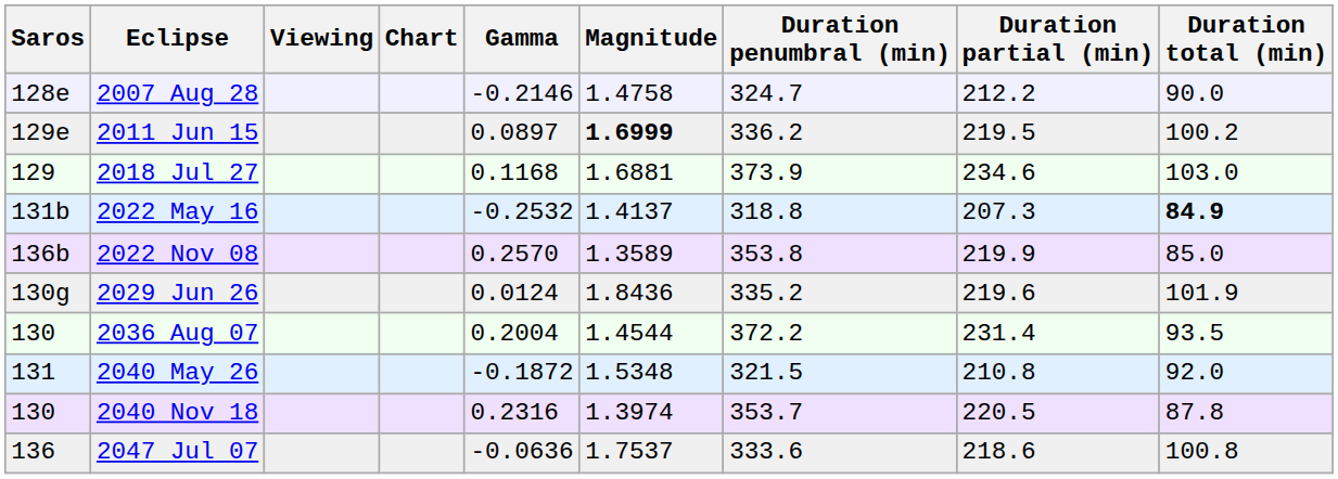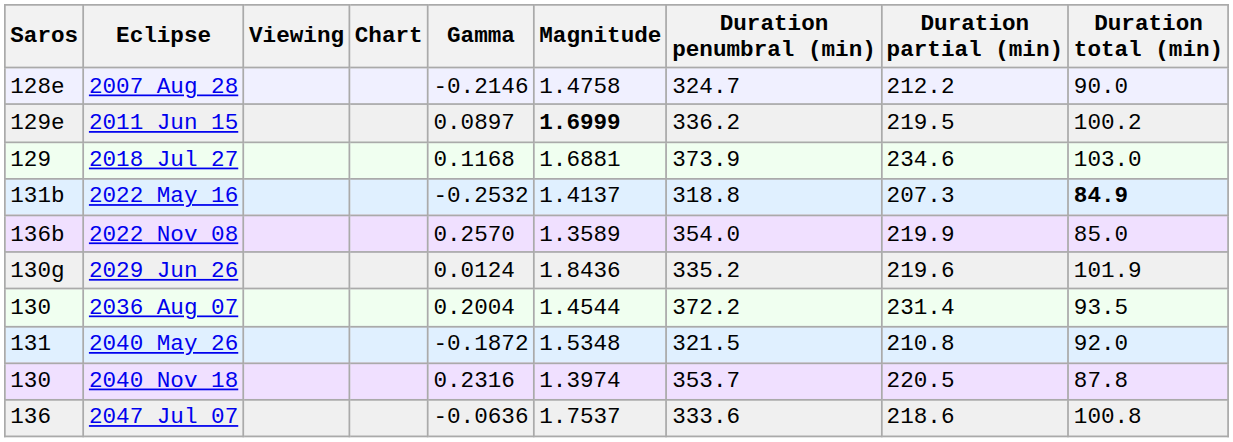2022 Nov 08 | Duration penumbral (min): 353.8 -> 354.0
